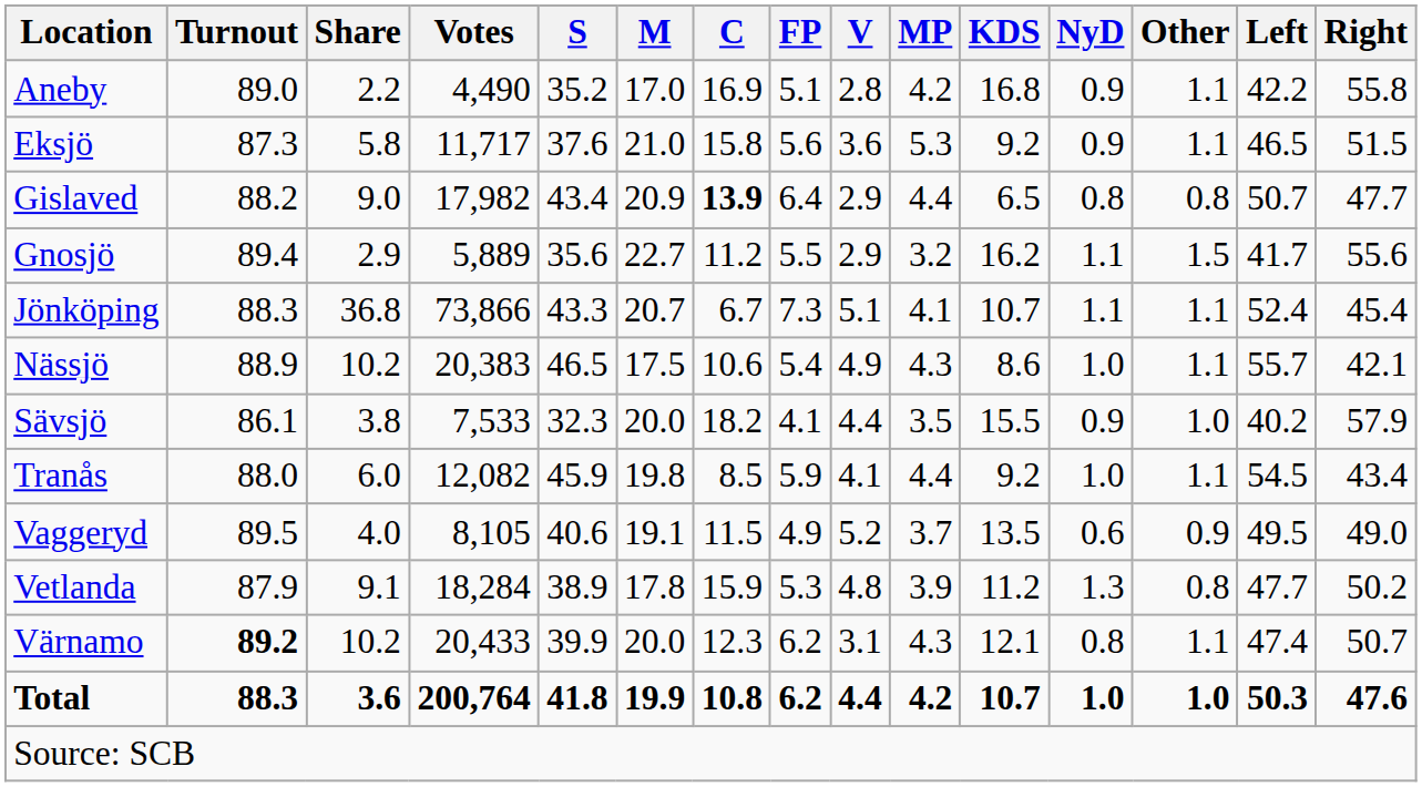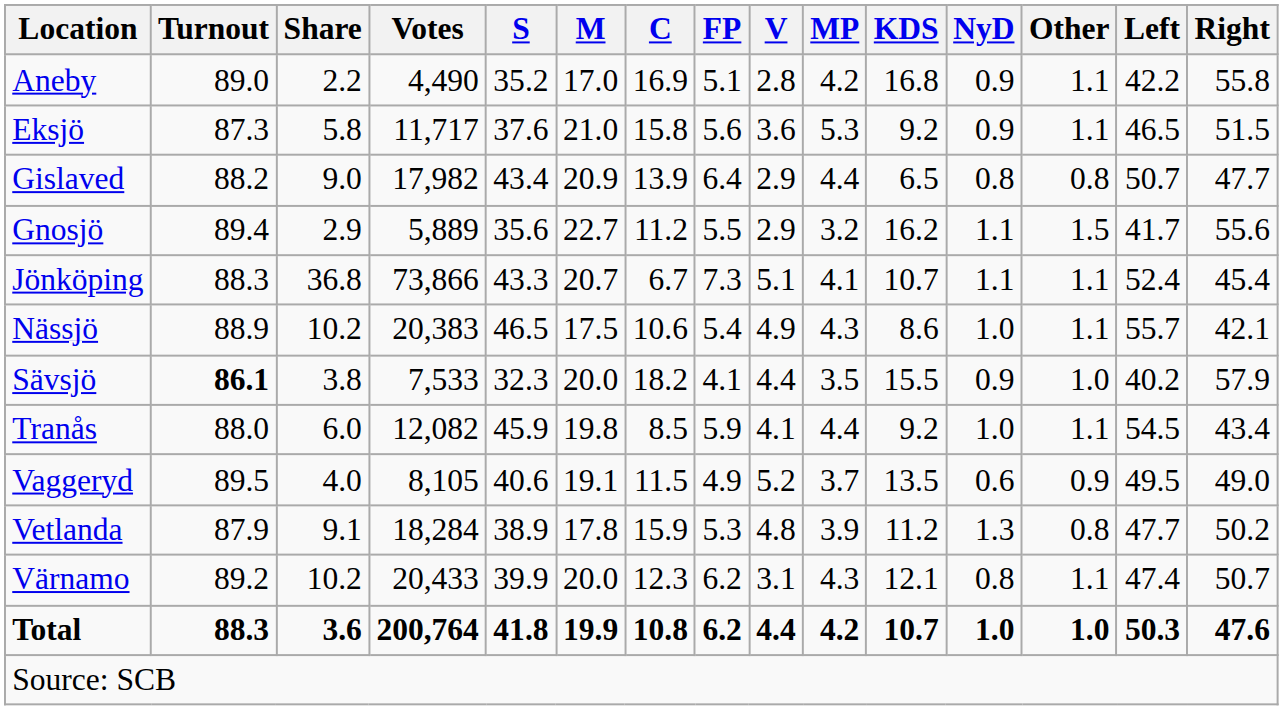Gislaved | C: bold -> normal
Sävsjö | Turnout: normal -> bold
Värnamo | Turnout: bold -> normal
